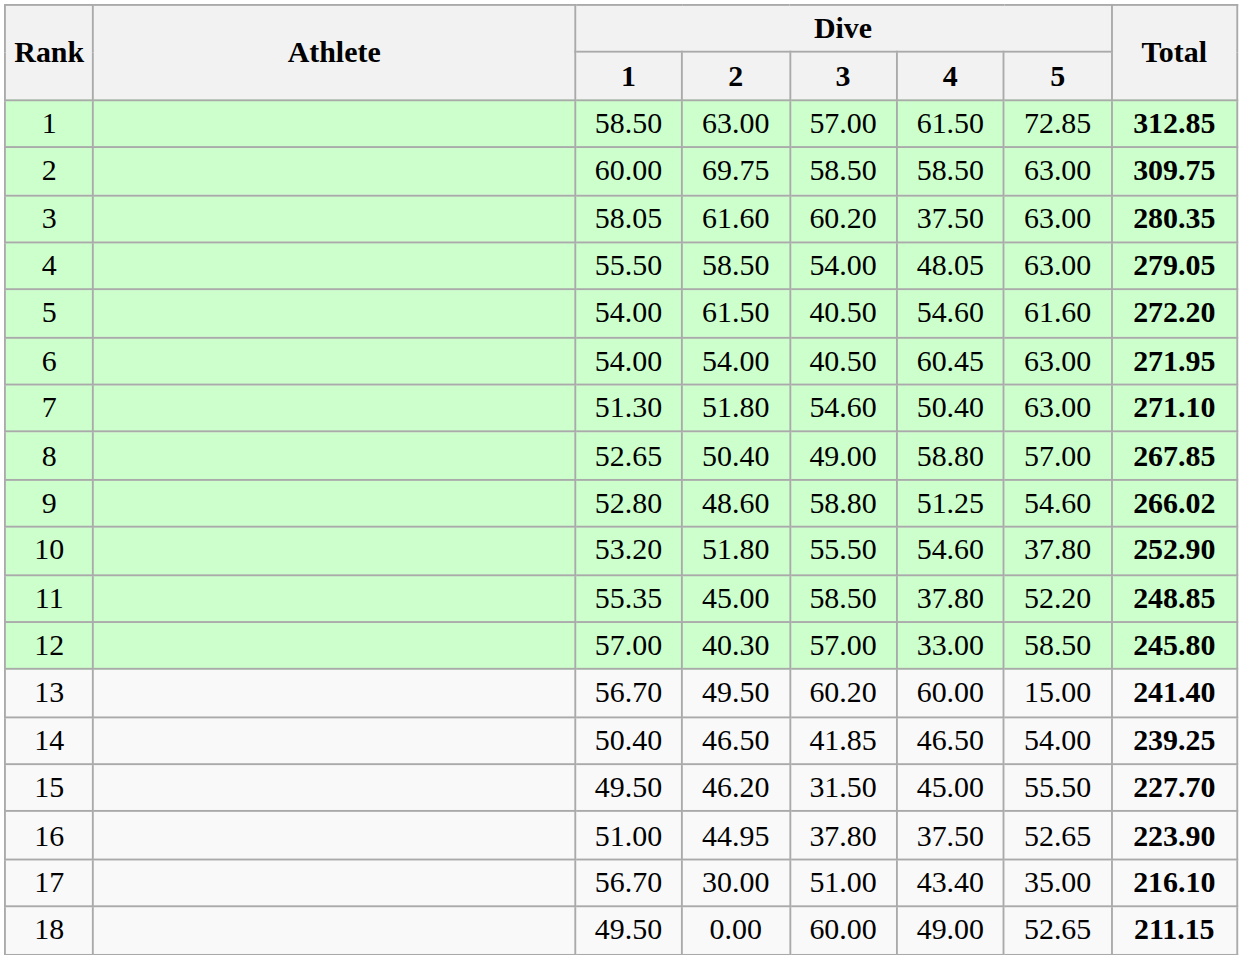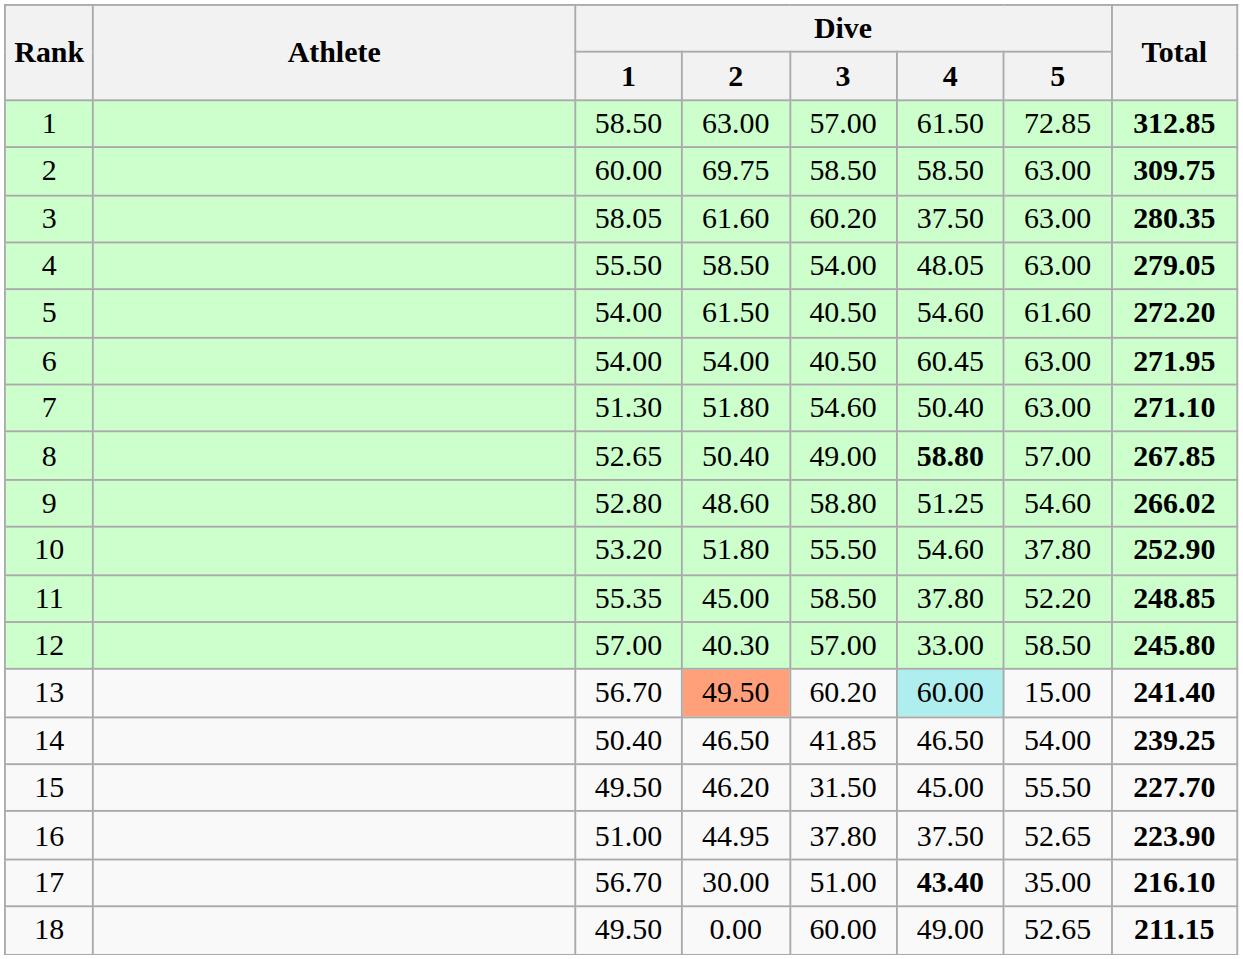8 | Dive / 4: normal -> bold
13 | Dive / 2: no background -> lightsalmon background
13 | Dive / 4: no background -> paleturquoise background
17 | Dive / 4: normal -> bold
